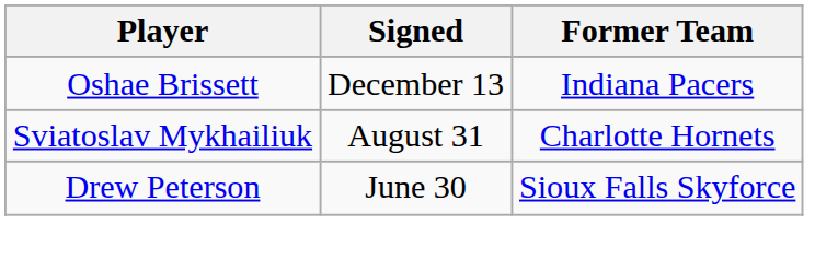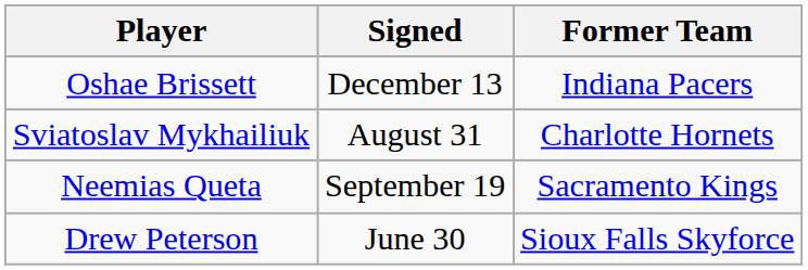+ row: Neemias Queta | September 19 | Sacramento Kings
